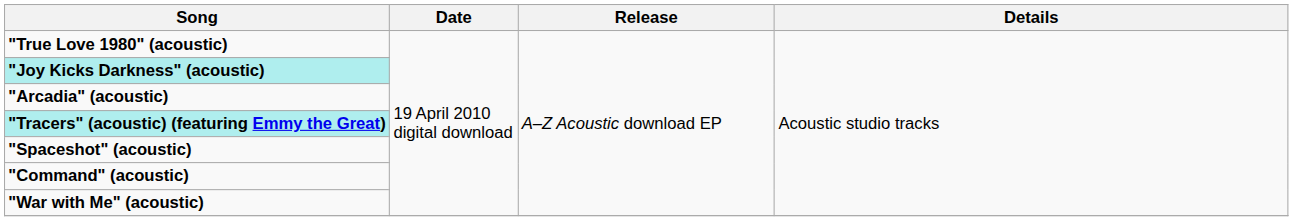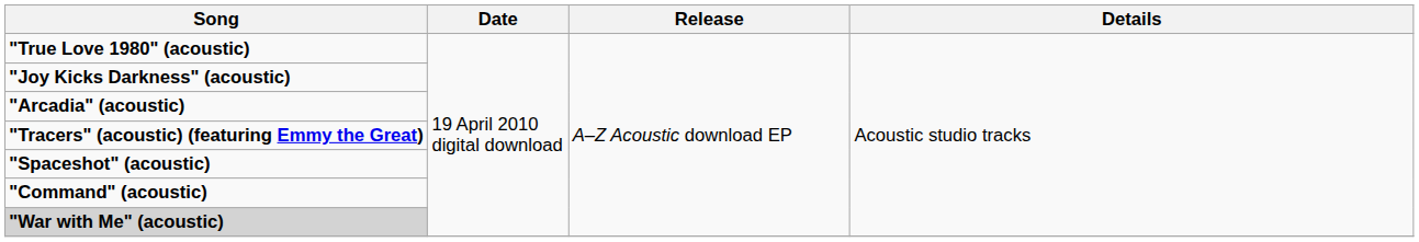"Joy Kicks Darkness" (acoustic) | Song: paleturquoise background -> no background
"Tracers" (acoustic) (featuring Emmy the Great) | Song: paleturquoise background -> no background
"War with Me" (acoustic) | Song: no background -> lightgrey background
